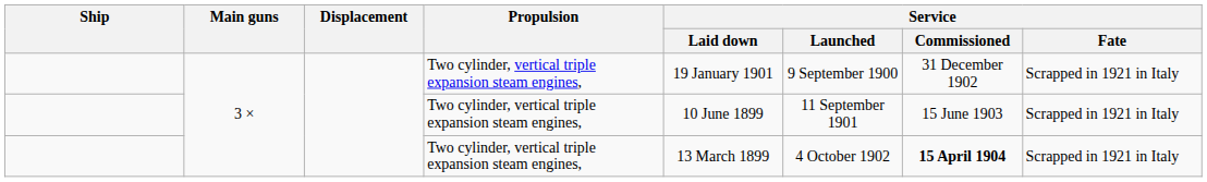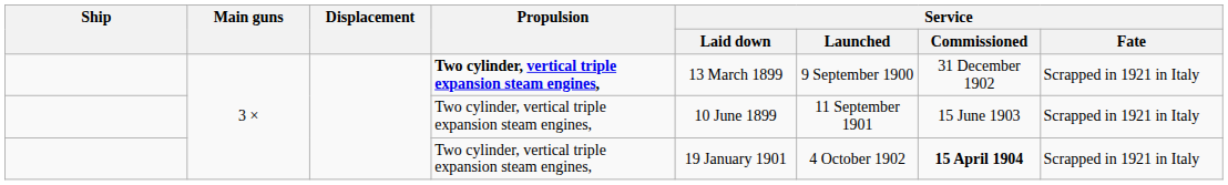row 3 | Propulsion: normal -> bold
row 3 | Service / Laid down: 19 January 1901 -> 13 March 1899
row 5 | Service / Laid down: 13 March 1899 -> 19 January 1901
